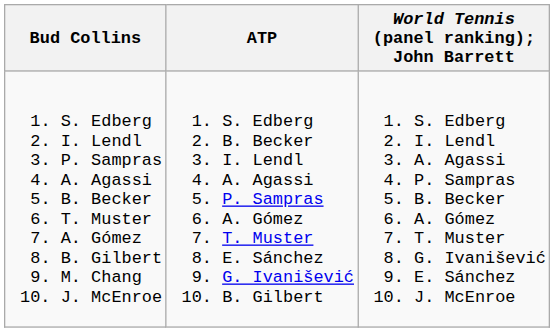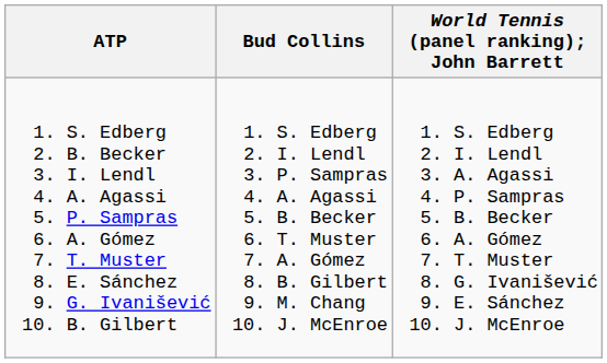columns swapped: ATP <-> Bud Collins
